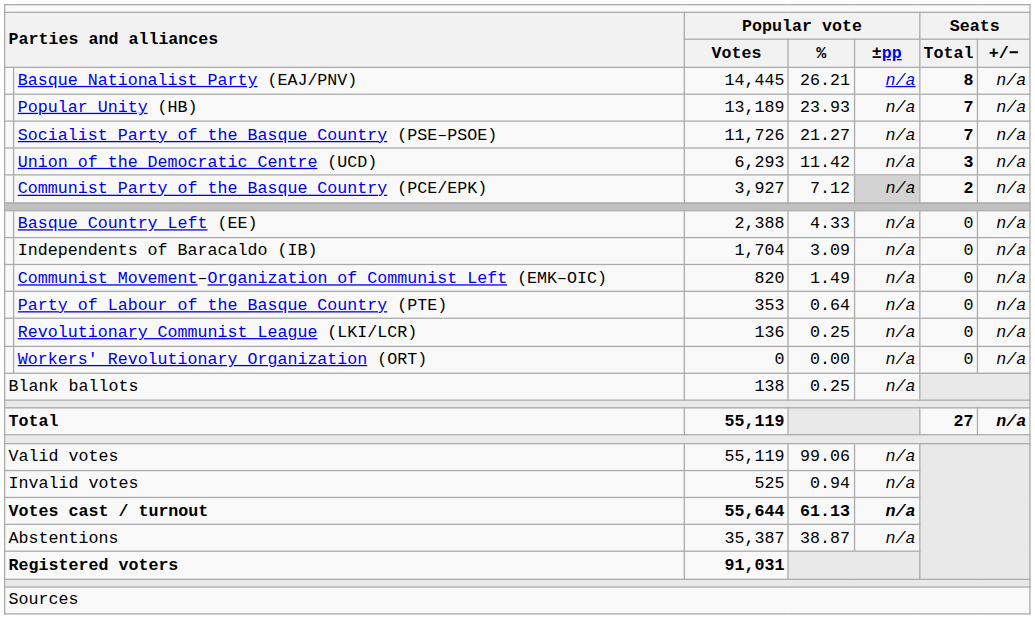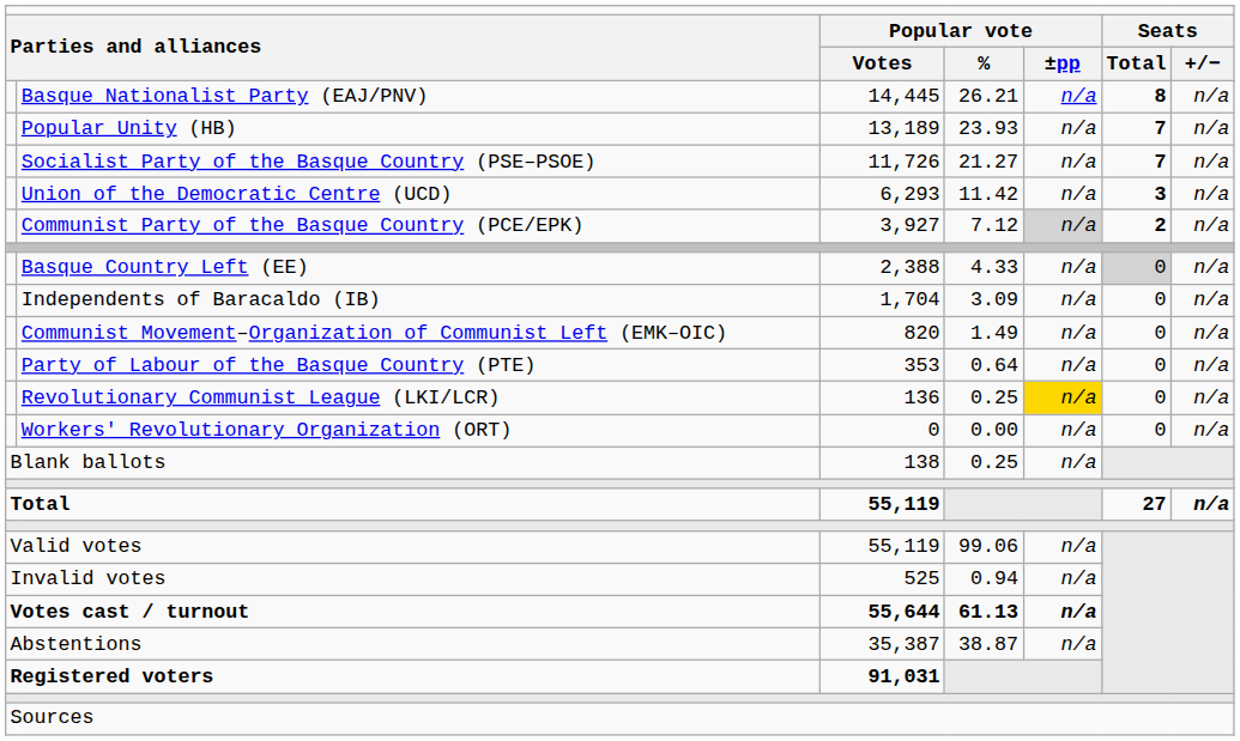Basque Country Left (EE) | column 6: no background -> lightgrey background
Revolutionary Communist League (LKI/LCR) | column 5: no background -> gold background
